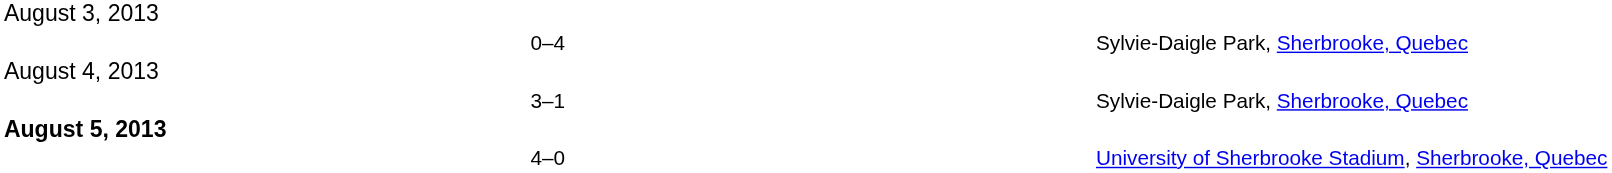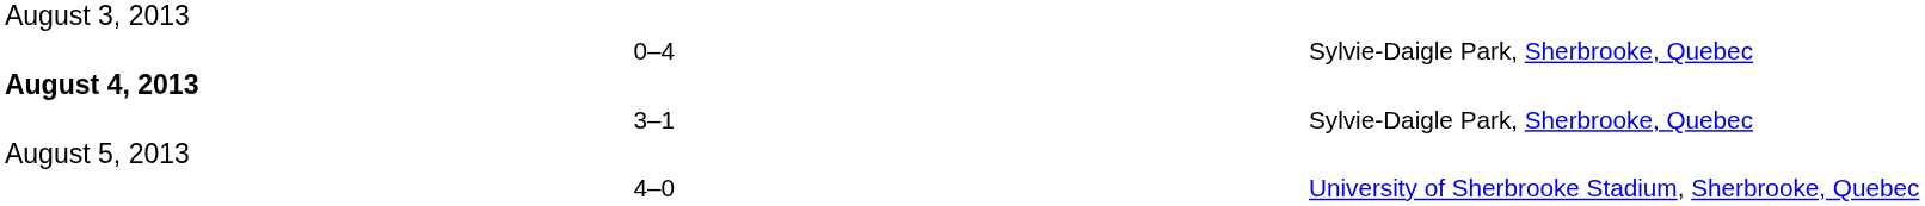August 4, 2013 | column 1: normal -> bold
August 5, 2013 | column 1: bold -> normal
